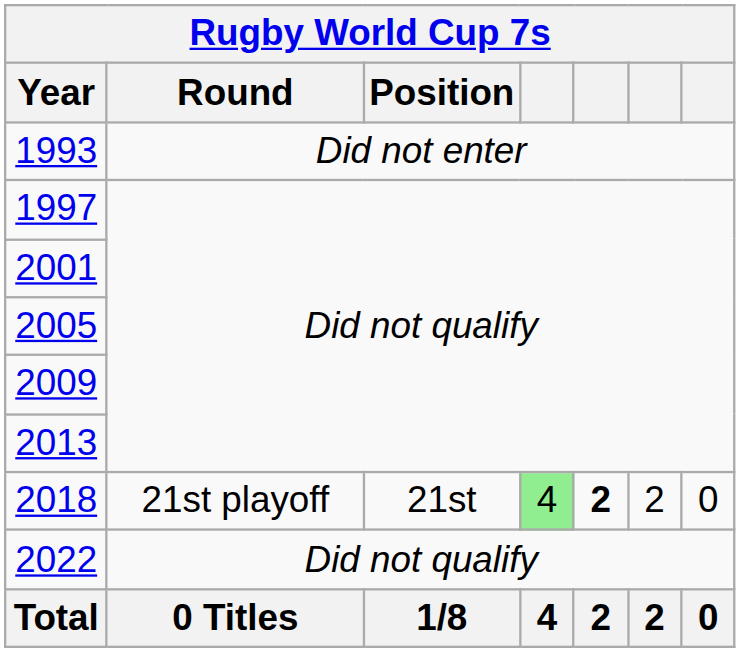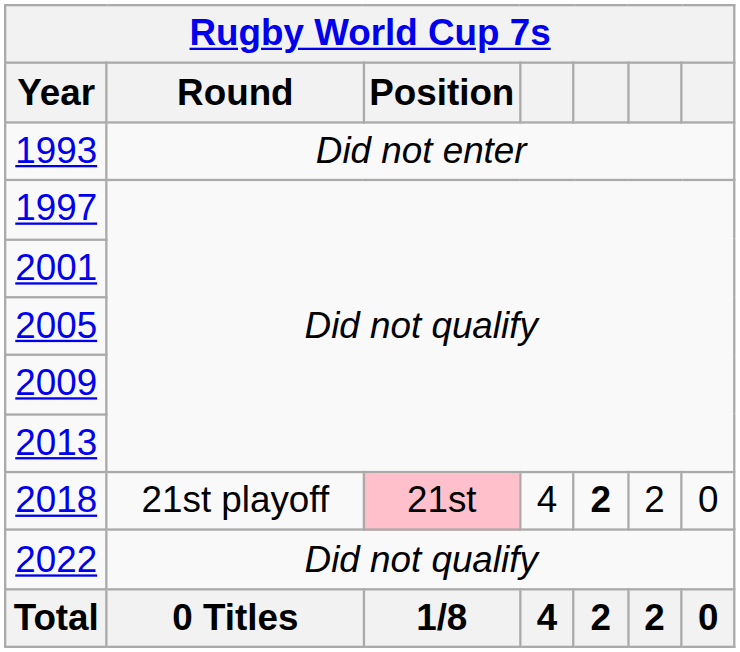2018 | Position: no background -> pink background
2018 | column 4: lightgreen background -> no background
